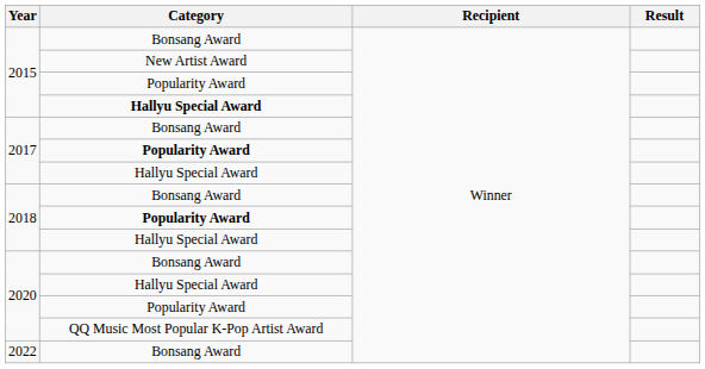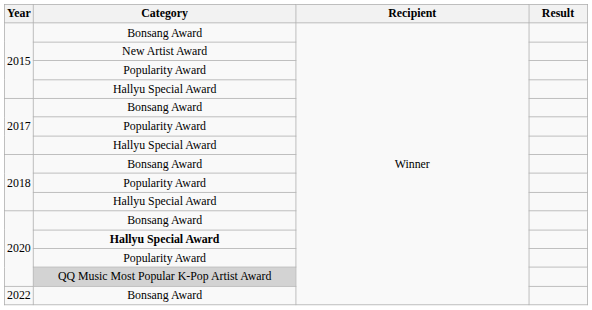2015 / Hallyu Special Award | Category: bold -> normal
2017 / Popularity Award | Category: bold -> normal
2018 / Popularity Award | Category: bold -> normal
2020 / Hallyu Special Award | Category: normal -> bold
2020 / QQ Music Most Popular K-Pop Artist Award | Category: no background -> lightgrey background
